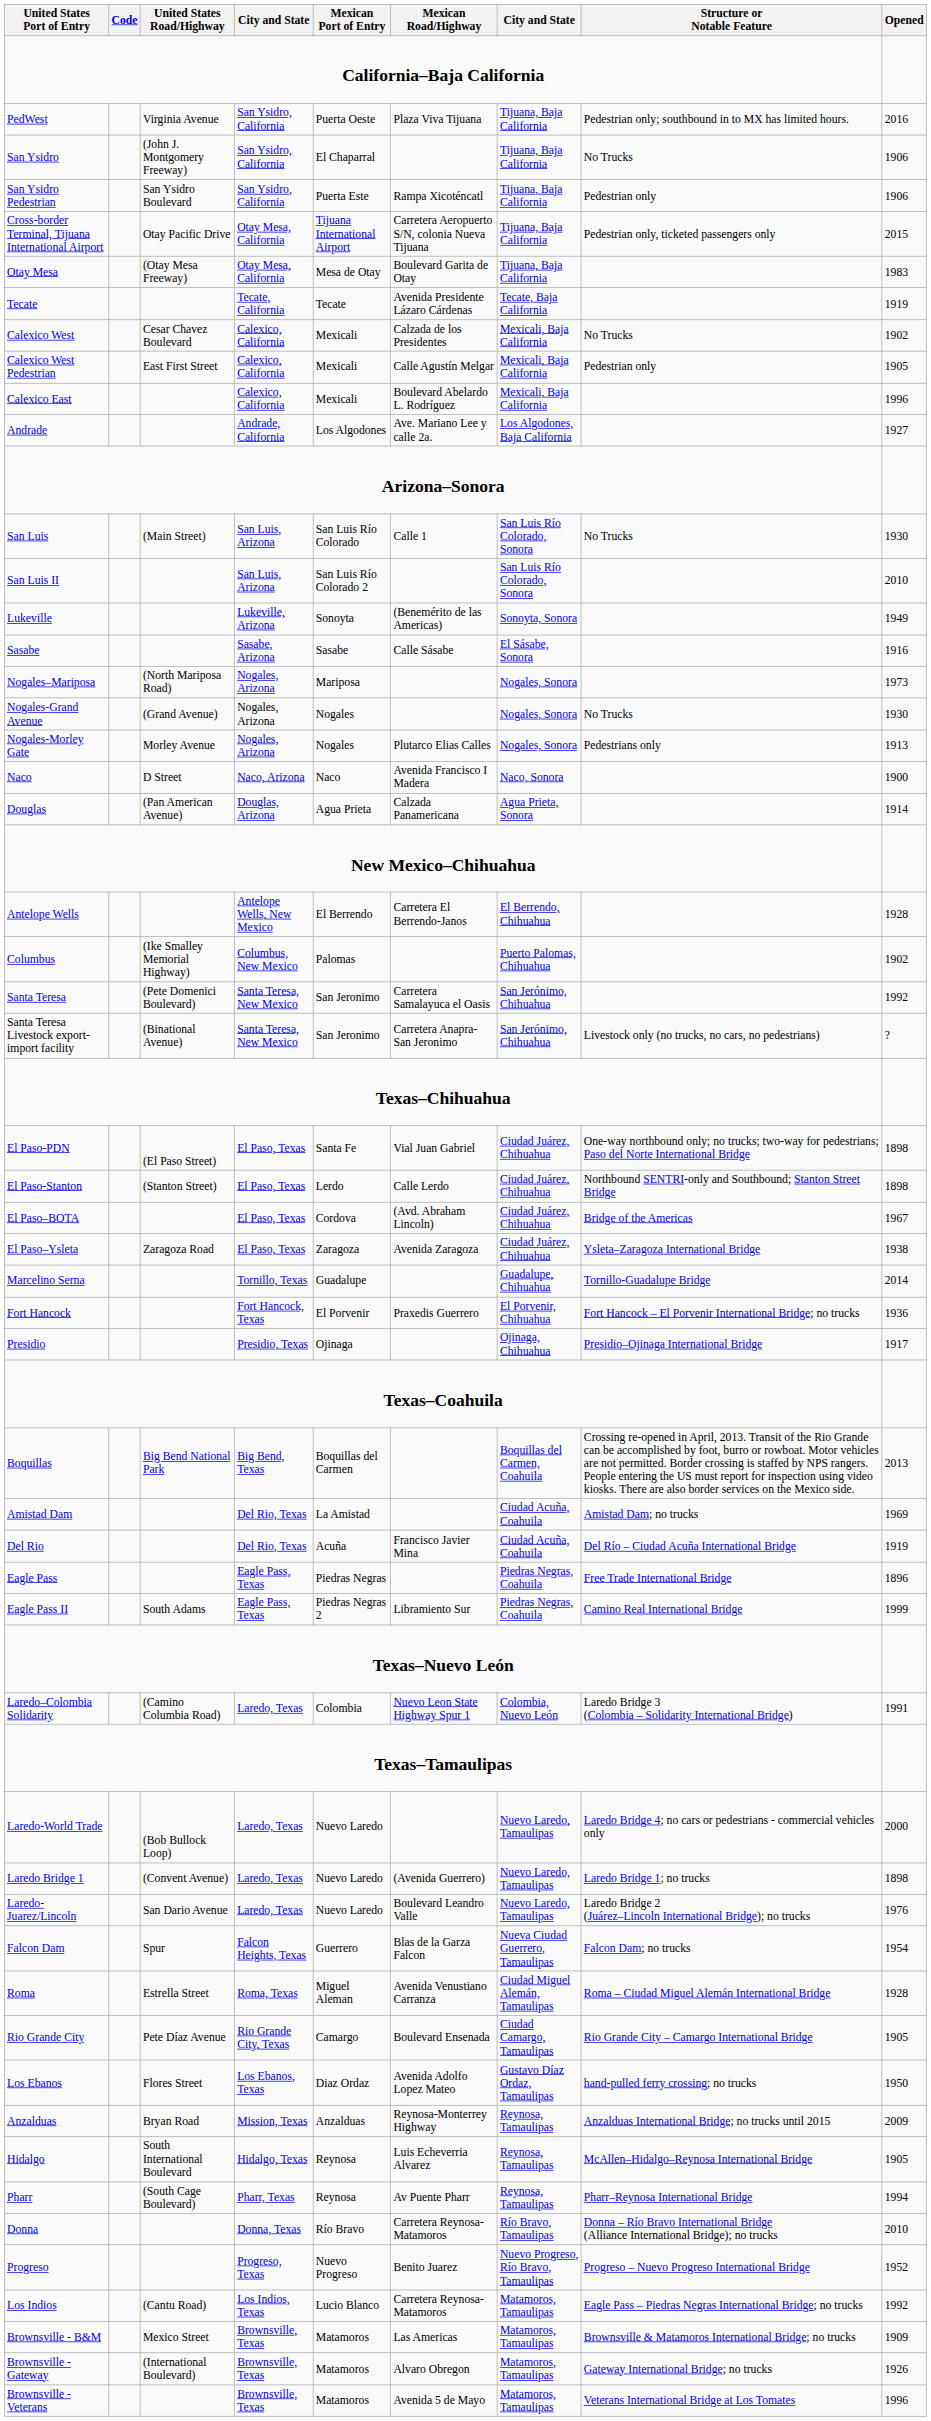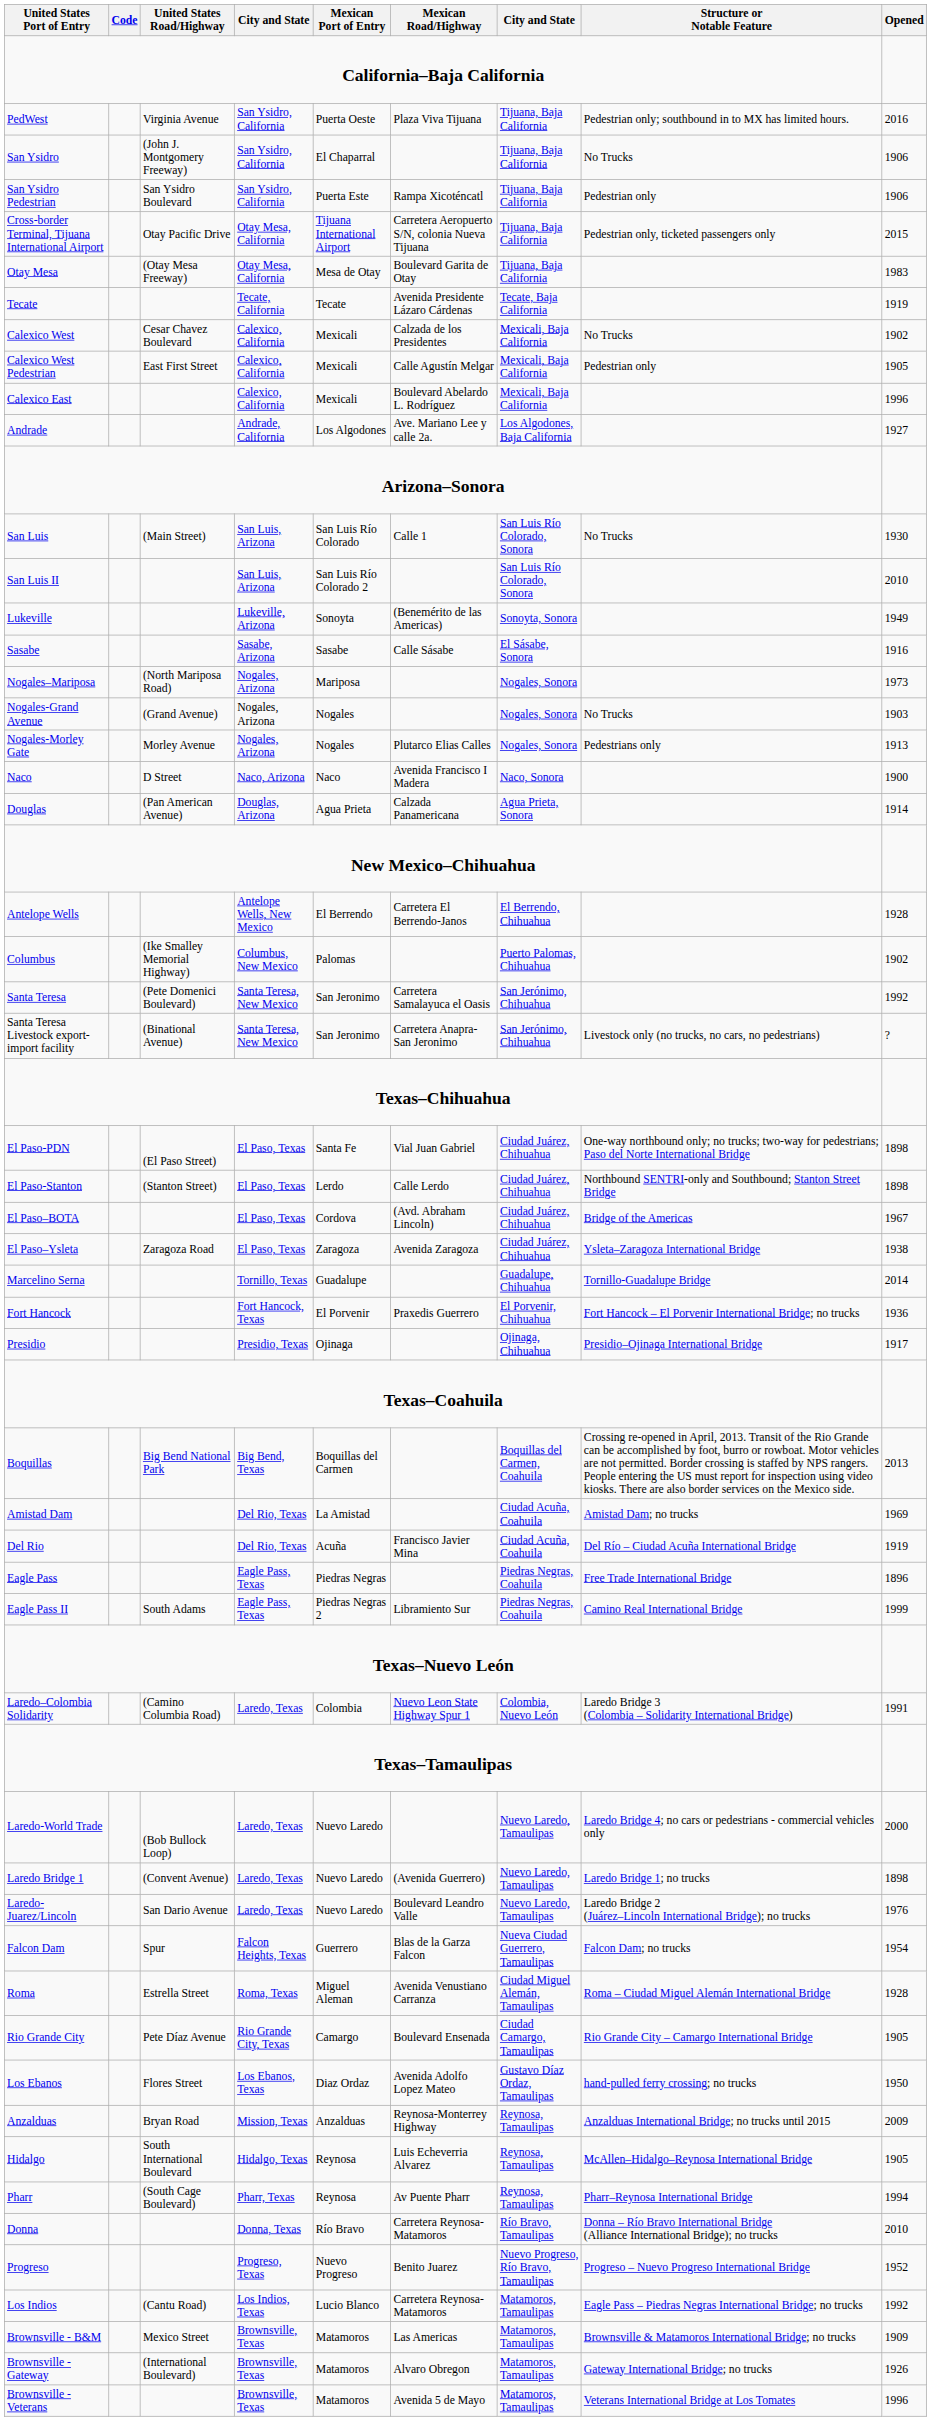Nogales-Grand Avenue | Opened: 1930 -> 1903
